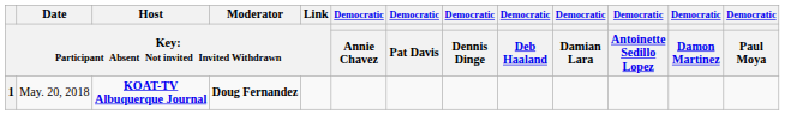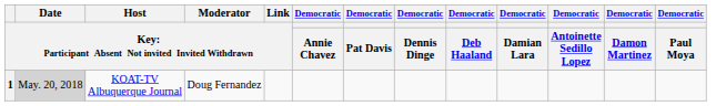1 | column 2: no background -> lightgrey background
1 | column 3: bold -> normal
1 | column 4: bold -> normal
